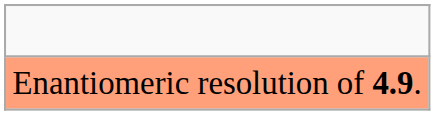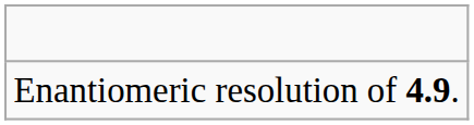row 2 | column 1: lightsalmon background -> no background
